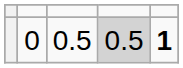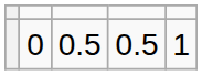row 2 | column 4: lightgrey background -> no background
row 2 | column 5: bold -> normal
